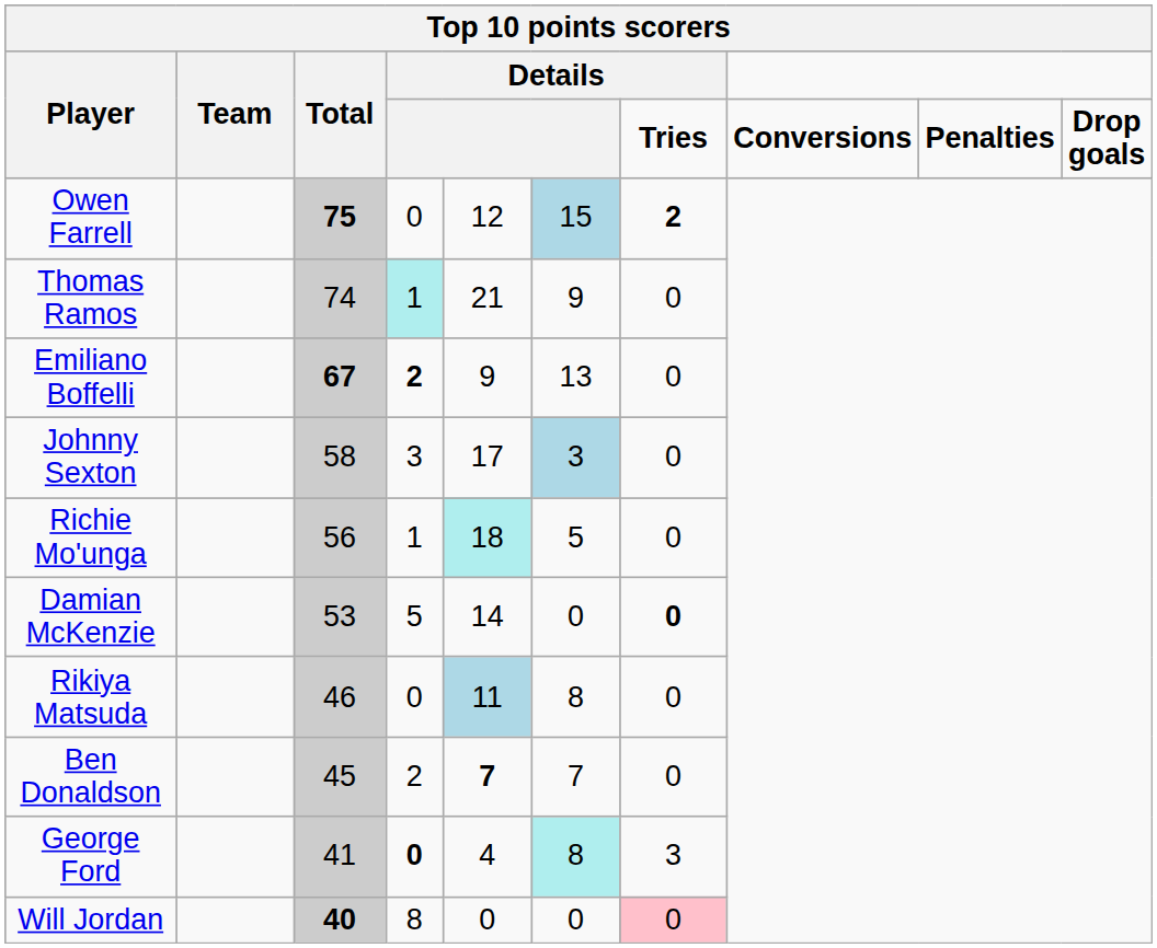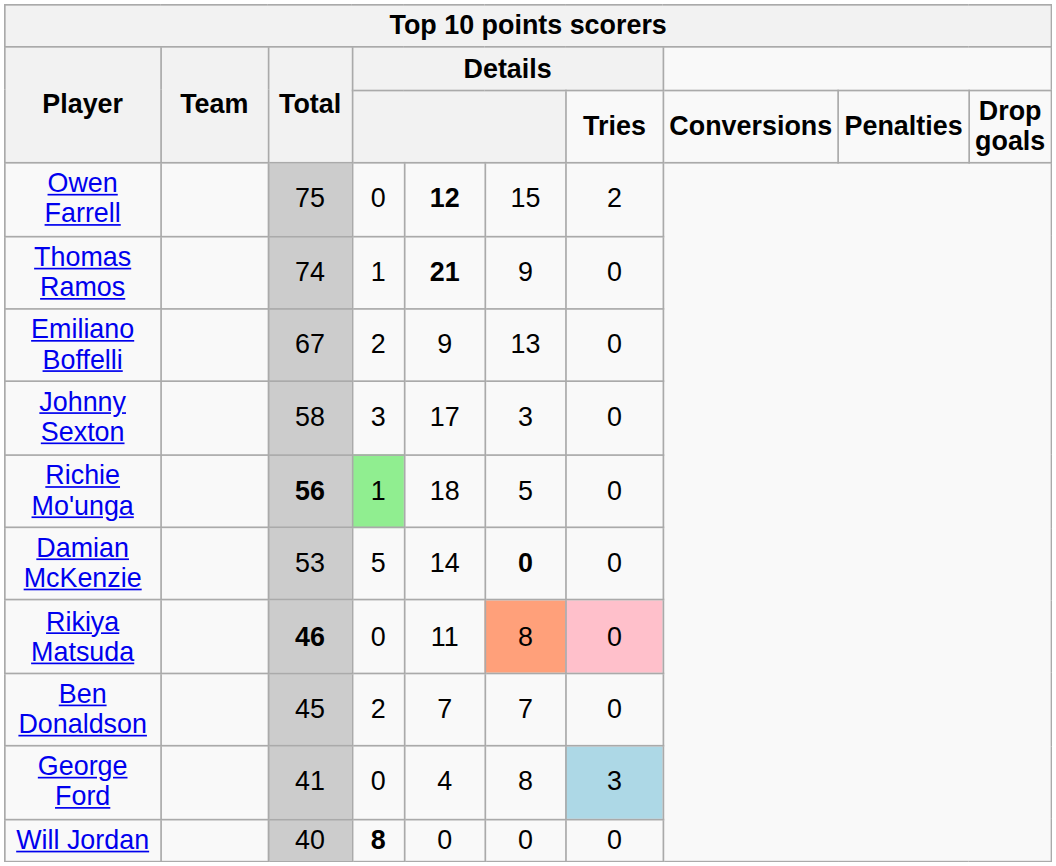Owen Farrell | Total: bold -> normal
Owen Farrell | column 5: normal -> bold
Owen Farrell | column 6: lightblue background -> no background
Owen Farrell | column 7: bold -> normal
Thomas Ramos | column 4: paleturquoise background -> no background
Thomas Ramos | column 5: normal -> bold
Emiliano Boffelli | Total: bold -> normal
Emiliano Boffelli | column 4: bold -> normal
Johnny Sexton | column 6: lightblue background -> no background
Richie Mo'unga | Total: normal -> bold
Richie Mo'unga | column 4: no background -> lightgreen background
Richie Mo'unga | column 5: paleturquoise background -> no background
Damian McKenzie | column 6: normal -> bold
Damian McKenzie | column 7: bold -> normal
Rikiya Matsuda | Total: normal -> bold
Rikiya Matsuda | column 5: lightblue background -> no background
Rikiya Matsuda | column 6: no background -> lightsalmon background
Rikiya Matsuda | column 7: no background -> pink background
Ben Donaldson | column 5: bold -> normal
George Ford | column 4: bold -> normal
George Ford | column 6: paleturquoise background -> no background
George Ford | column 7: no background -> lightblue background
Will Jordan | Total: bold -> normal
Will Jordan | column 4: normal -> bold
Will Jordan | column 7: pink background -> no background
